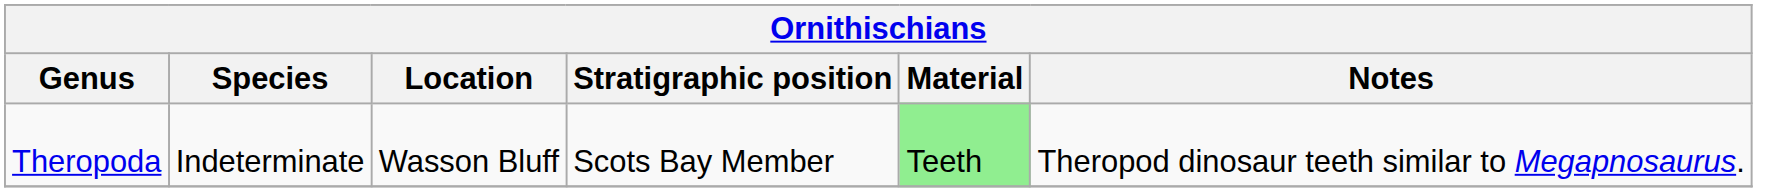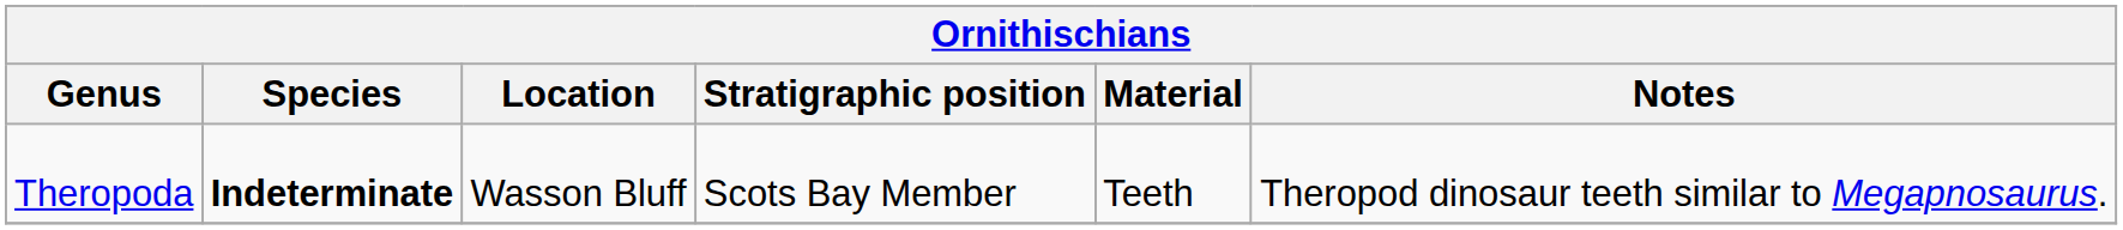Theropoda | Species: normal -> bold
Theropoda | Material: lightgreen background -> no background
